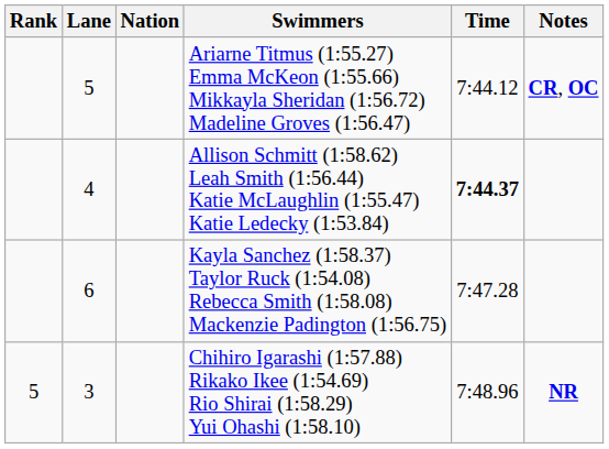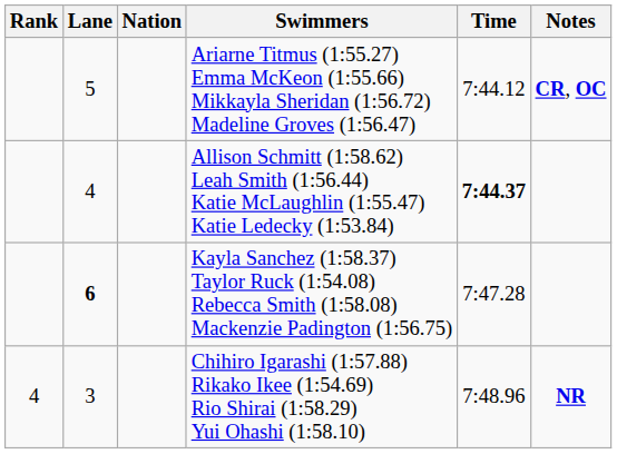row 4 | Lane: normal -> bold
row 5 | Rank: 5 -> 4
